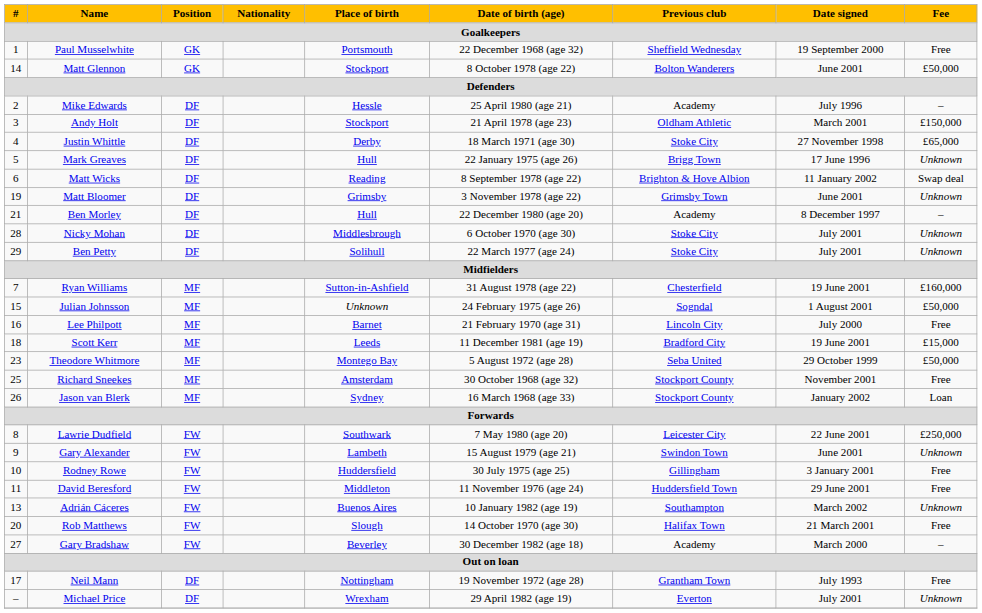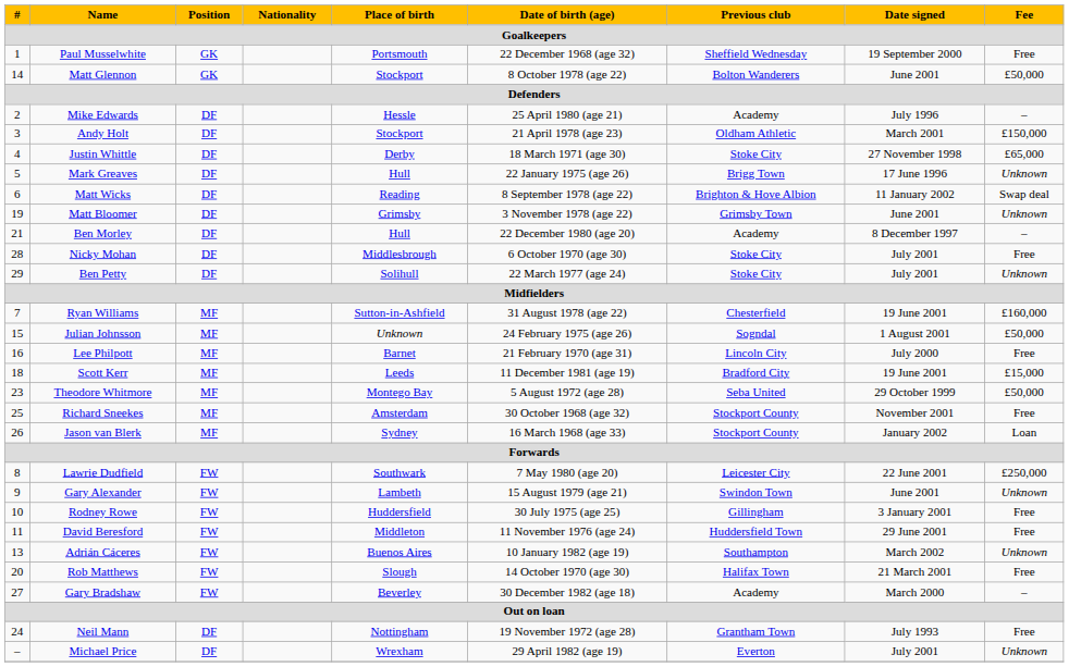Nicky Mohan | Fee: Unknown -> Free
Neil Mann | #: 17 -> 24
